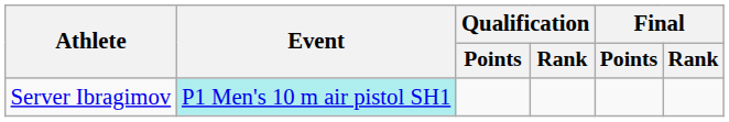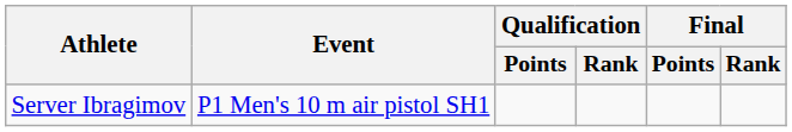Server Ibragimov | Event: paleturquoise background -> no background
